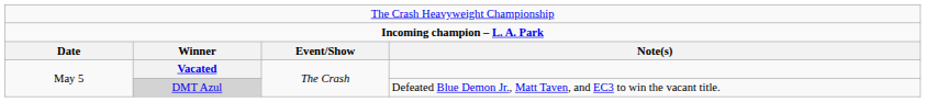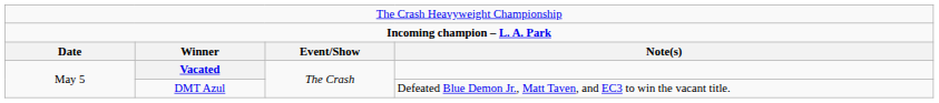DMT Azul | column 2: lightgrey background -> no background
